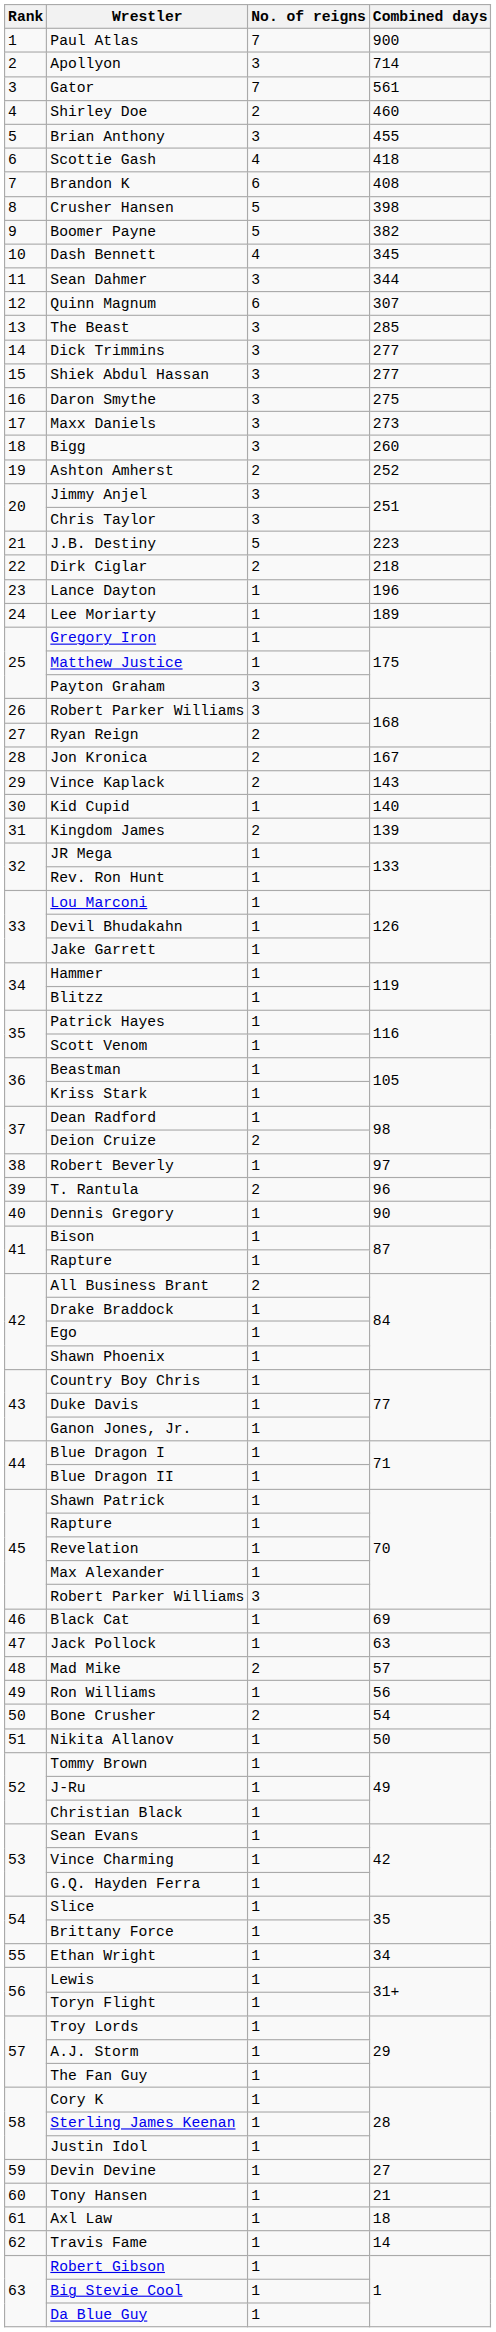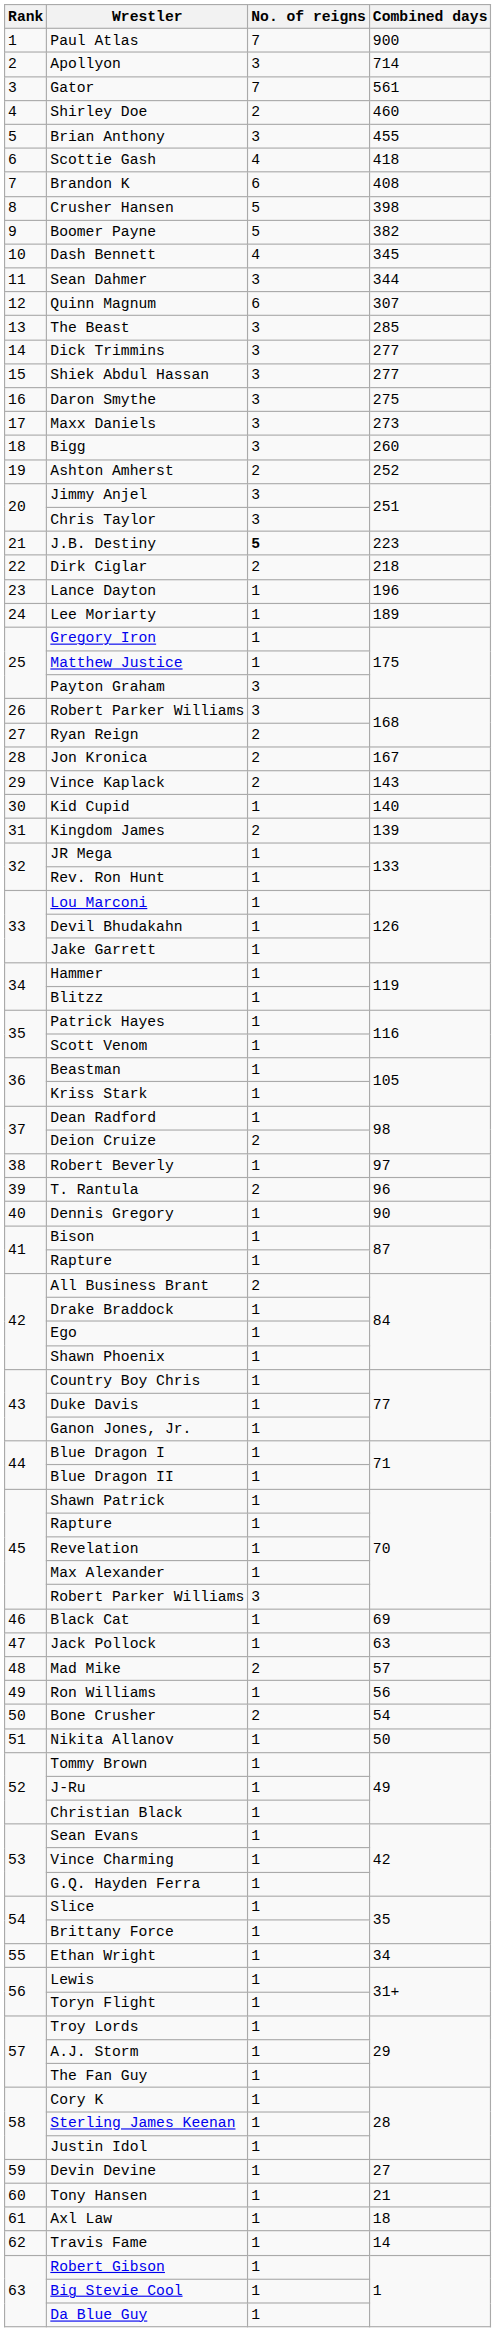J.B. Destiny | No. of reigns: normal -> bold
